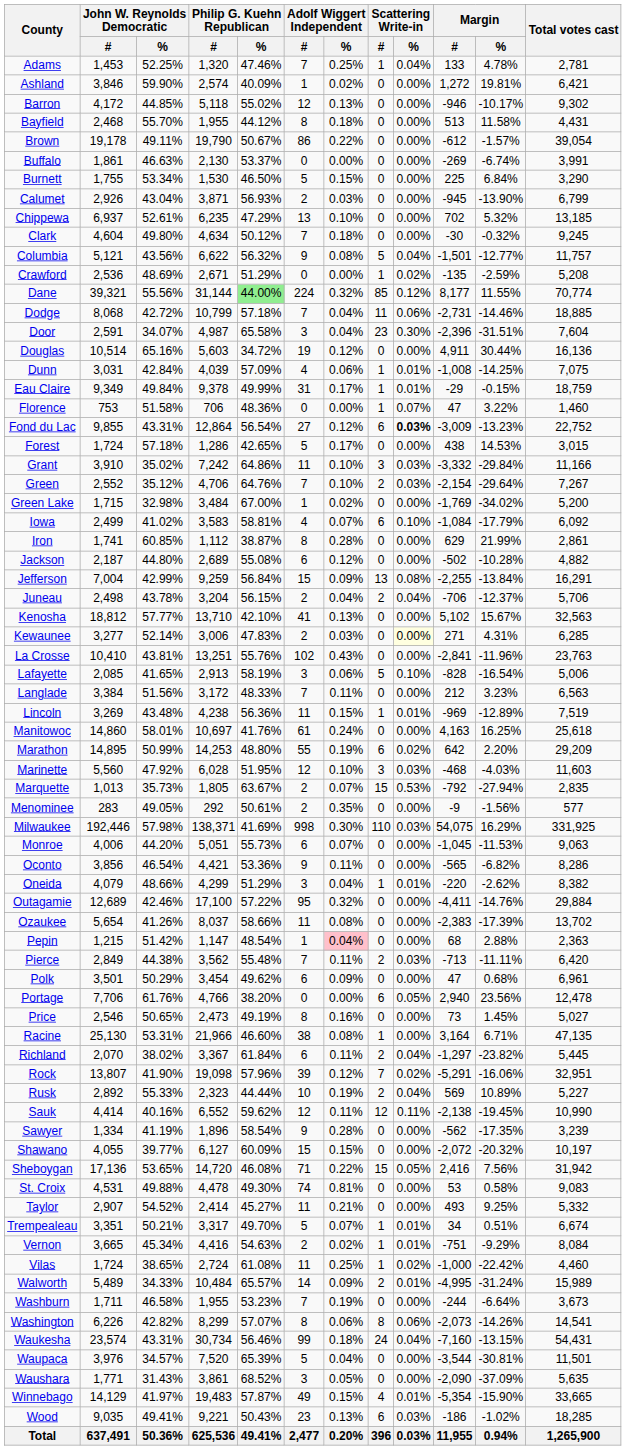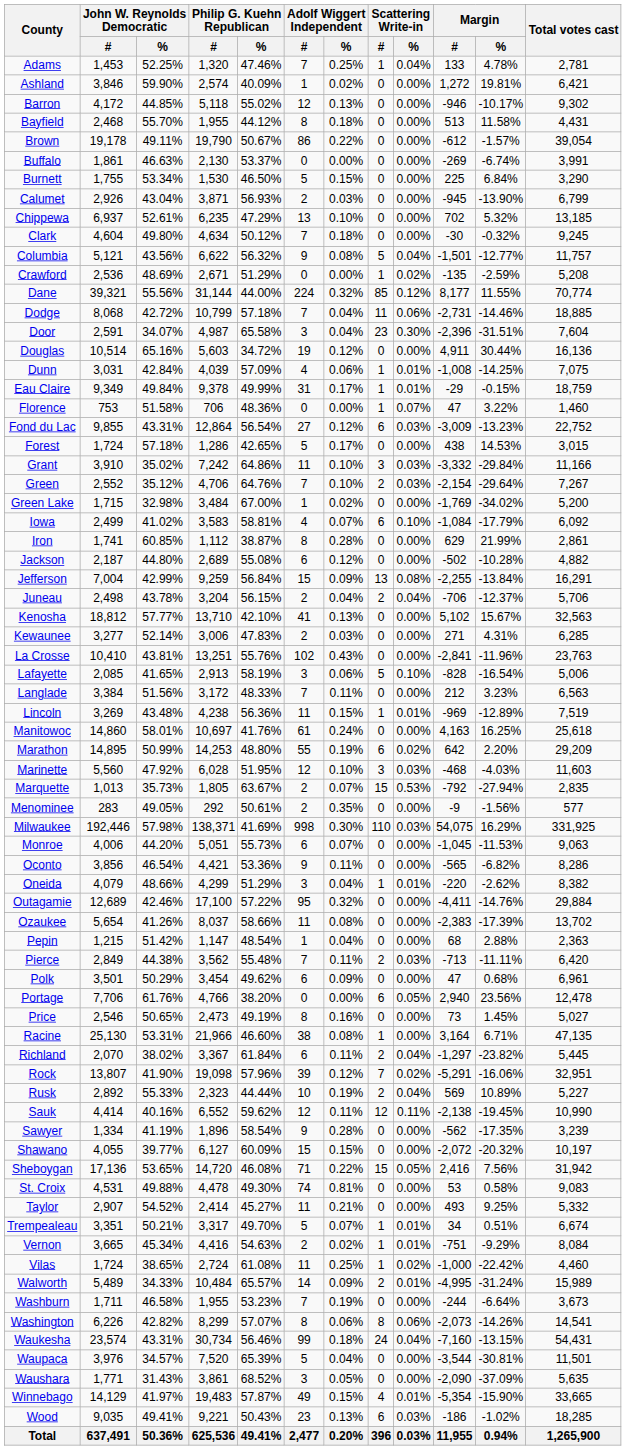Dane | Philip G. Kuehn Republican / %: lightgreen background -> no background
Fond du Lac | Scattering Write-in / %: bold -> normal
Kewaunee | Scattering Write-in / %: lightyellow background -> no background
Pepin | Adolf Wiggert Independent / %: pink background -> no background
